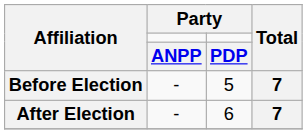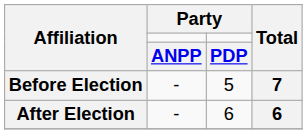After Election | Total: 7 -> 6
